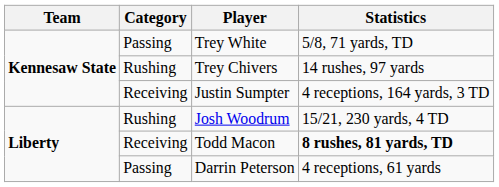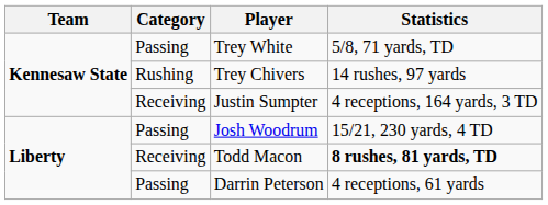Josh Woodrum | Category: Rushing -> Passing
